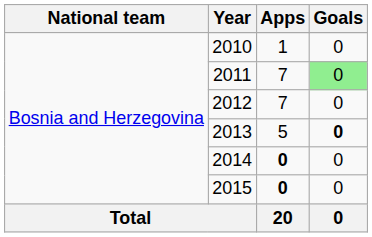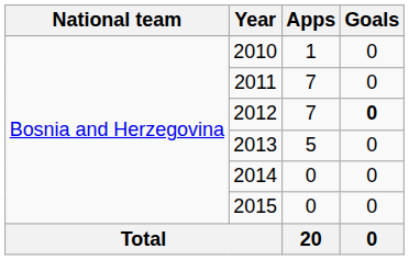2011 | Goals: lightgreen background -> no background
2012 | Goals: normal -> bold
2013 | Goals: bold -> normal
2014 | Apps: bold -> normal
2015 | Apps: bold -> normal
